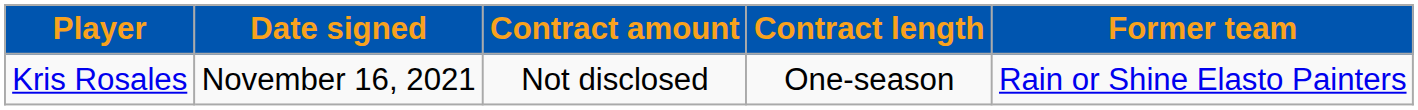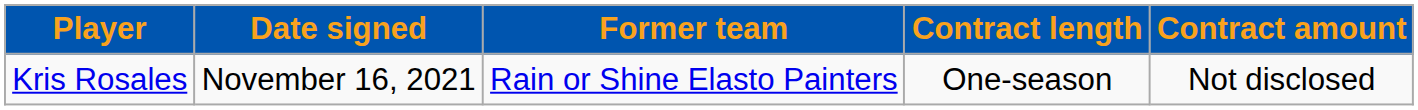columns swapped: Contract amount <-> Former team
